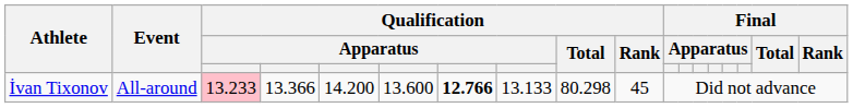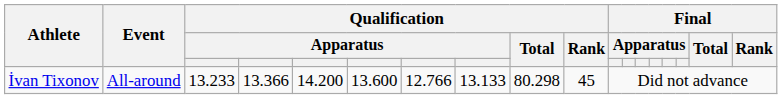row 4 | column 3: pink background -> no background
row 4 | column 7: bold -> normal
